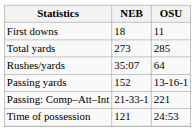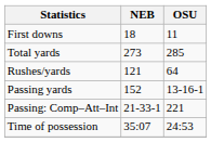Rushes/yards | NEB: 35:07 -> 121
Time of possession | NEB: 121 -> 35:07
